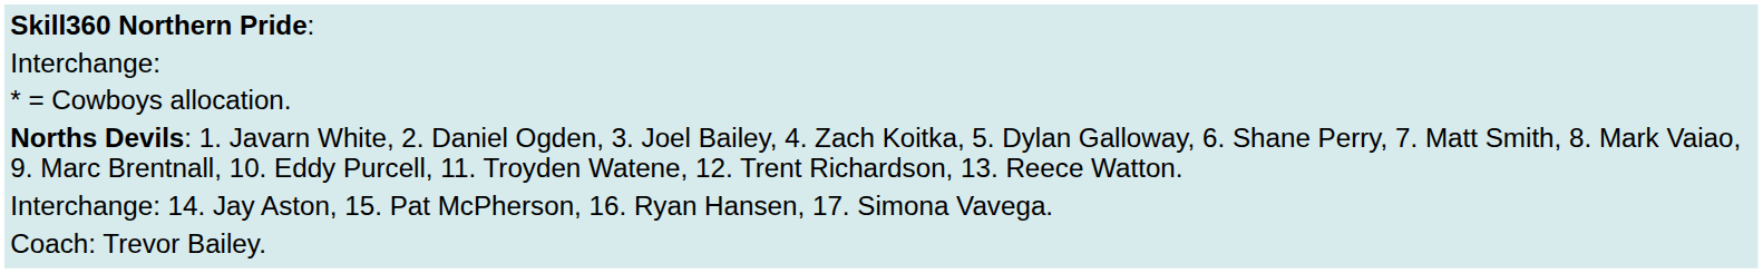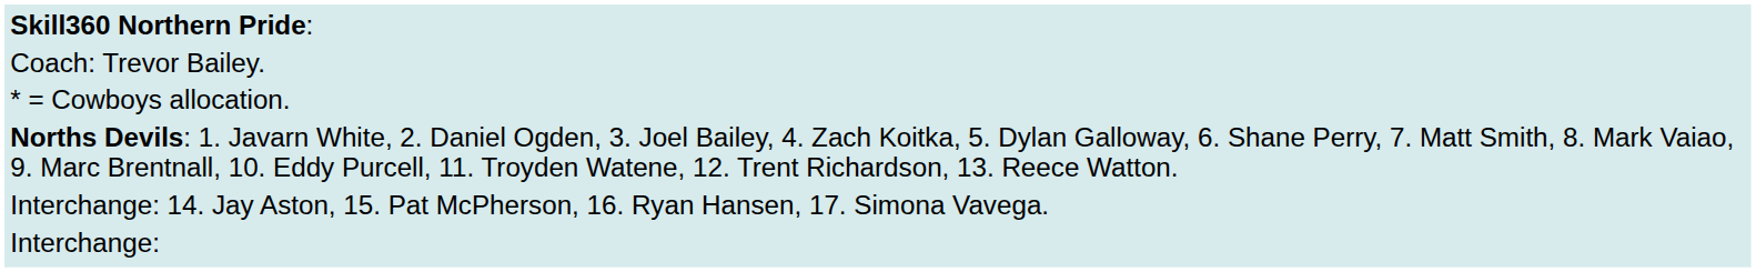row 2 | column 1: Interchange: -> Coach: Trevor Bailey.
row 6 | column 1: Coach: Trevor Bailey. -> Interchange:
